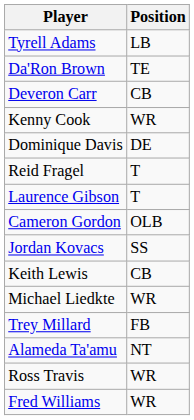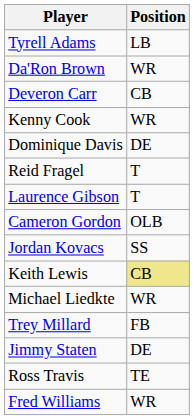Da'Ron Brown | Position: TE -> WR
Keith Lewis | Position: no background -> khaki background
+ row: Jimmy Staten | DE
- row: Alameda Ta'amu | NT
Ross Travis | Position: WR -> TE
